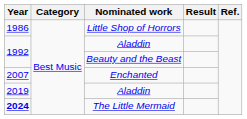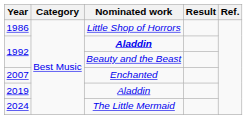1992 / Aladdin | Nominated work: normal -> bold
2024 | Year: bold -> normal
